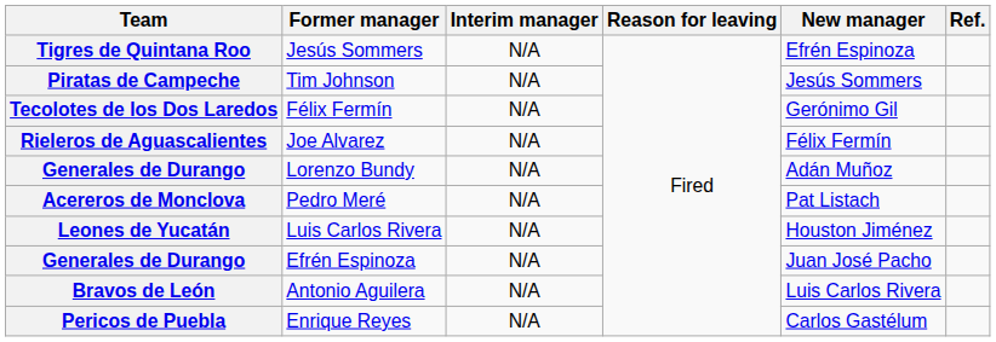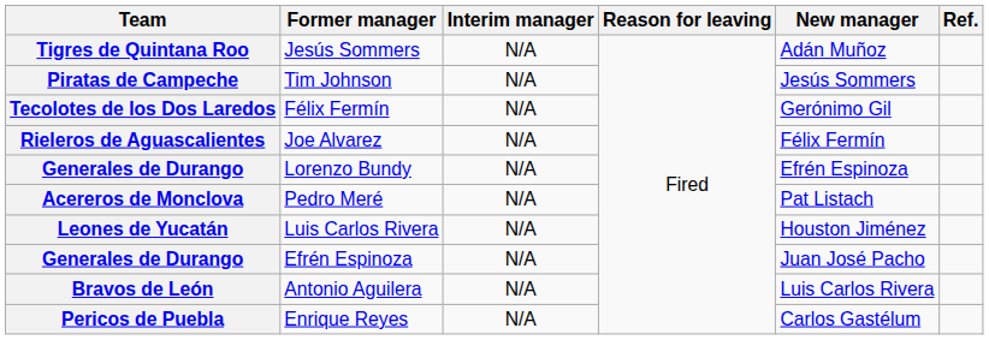Tigres de Quintana Roo | New manager: Efrén Espinoza -> Adán Muñoz
Generales de Durango / Lorenzo Bundy | New manager: Adán Muñoz -> Efrén Espinoza
